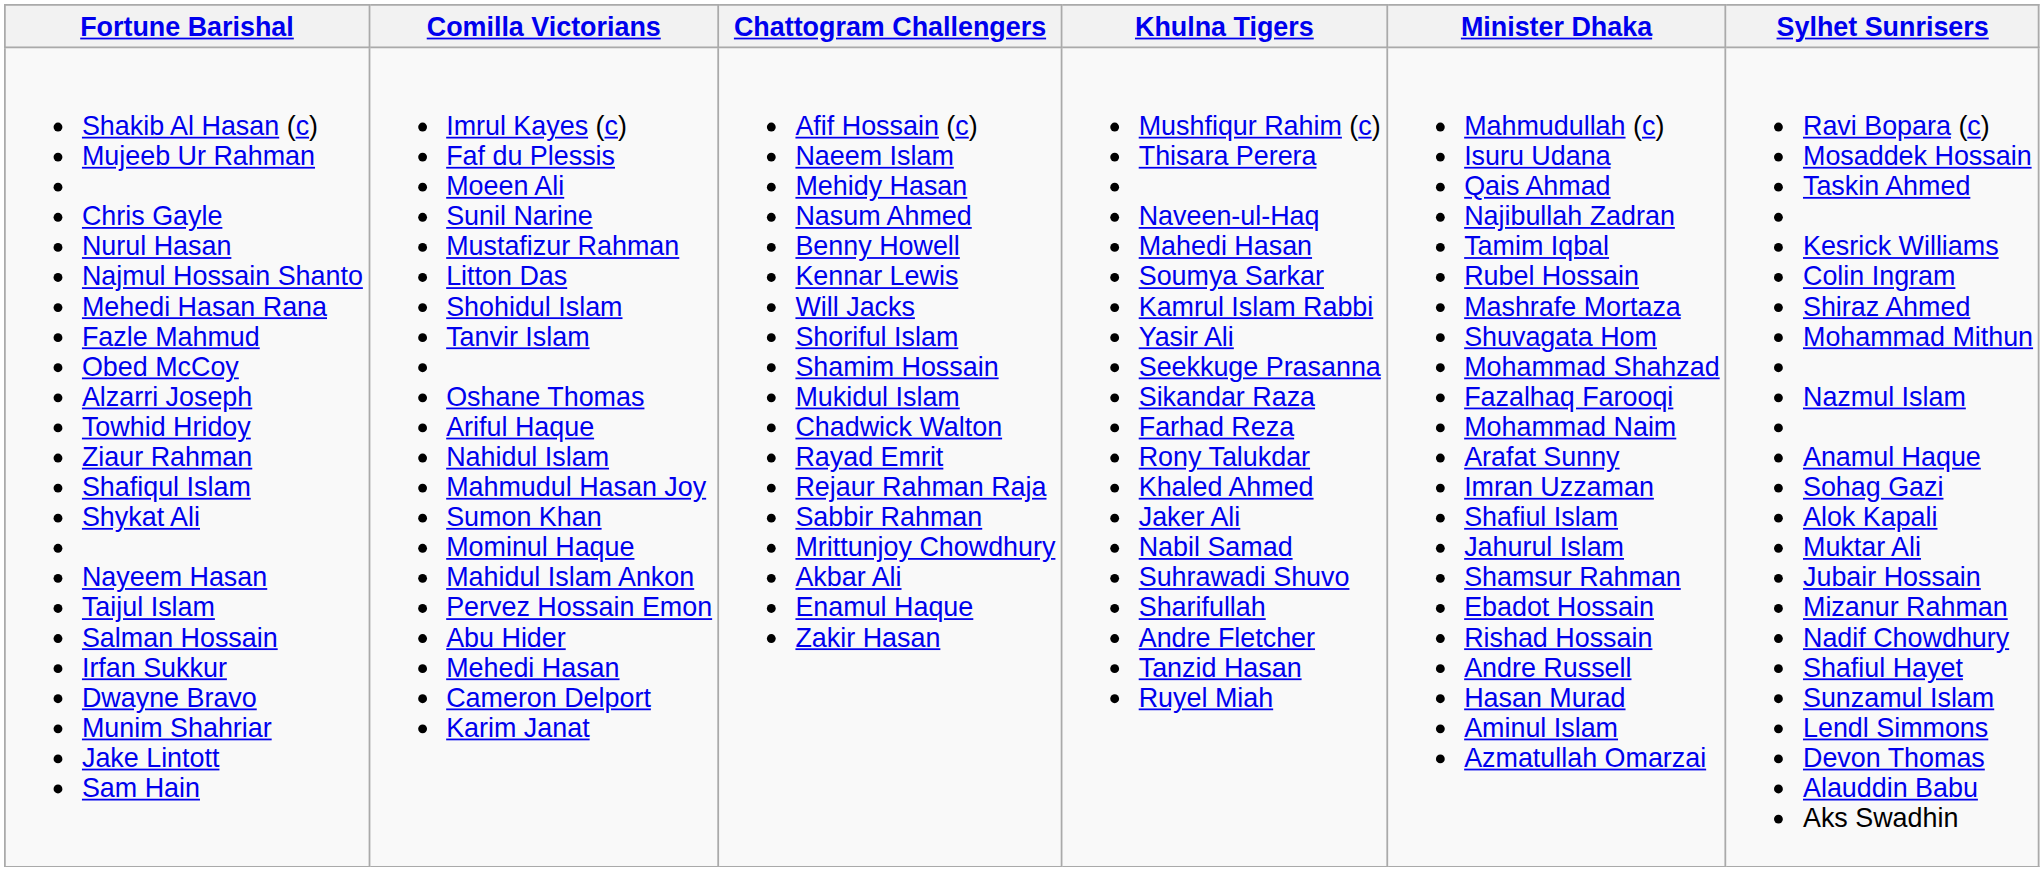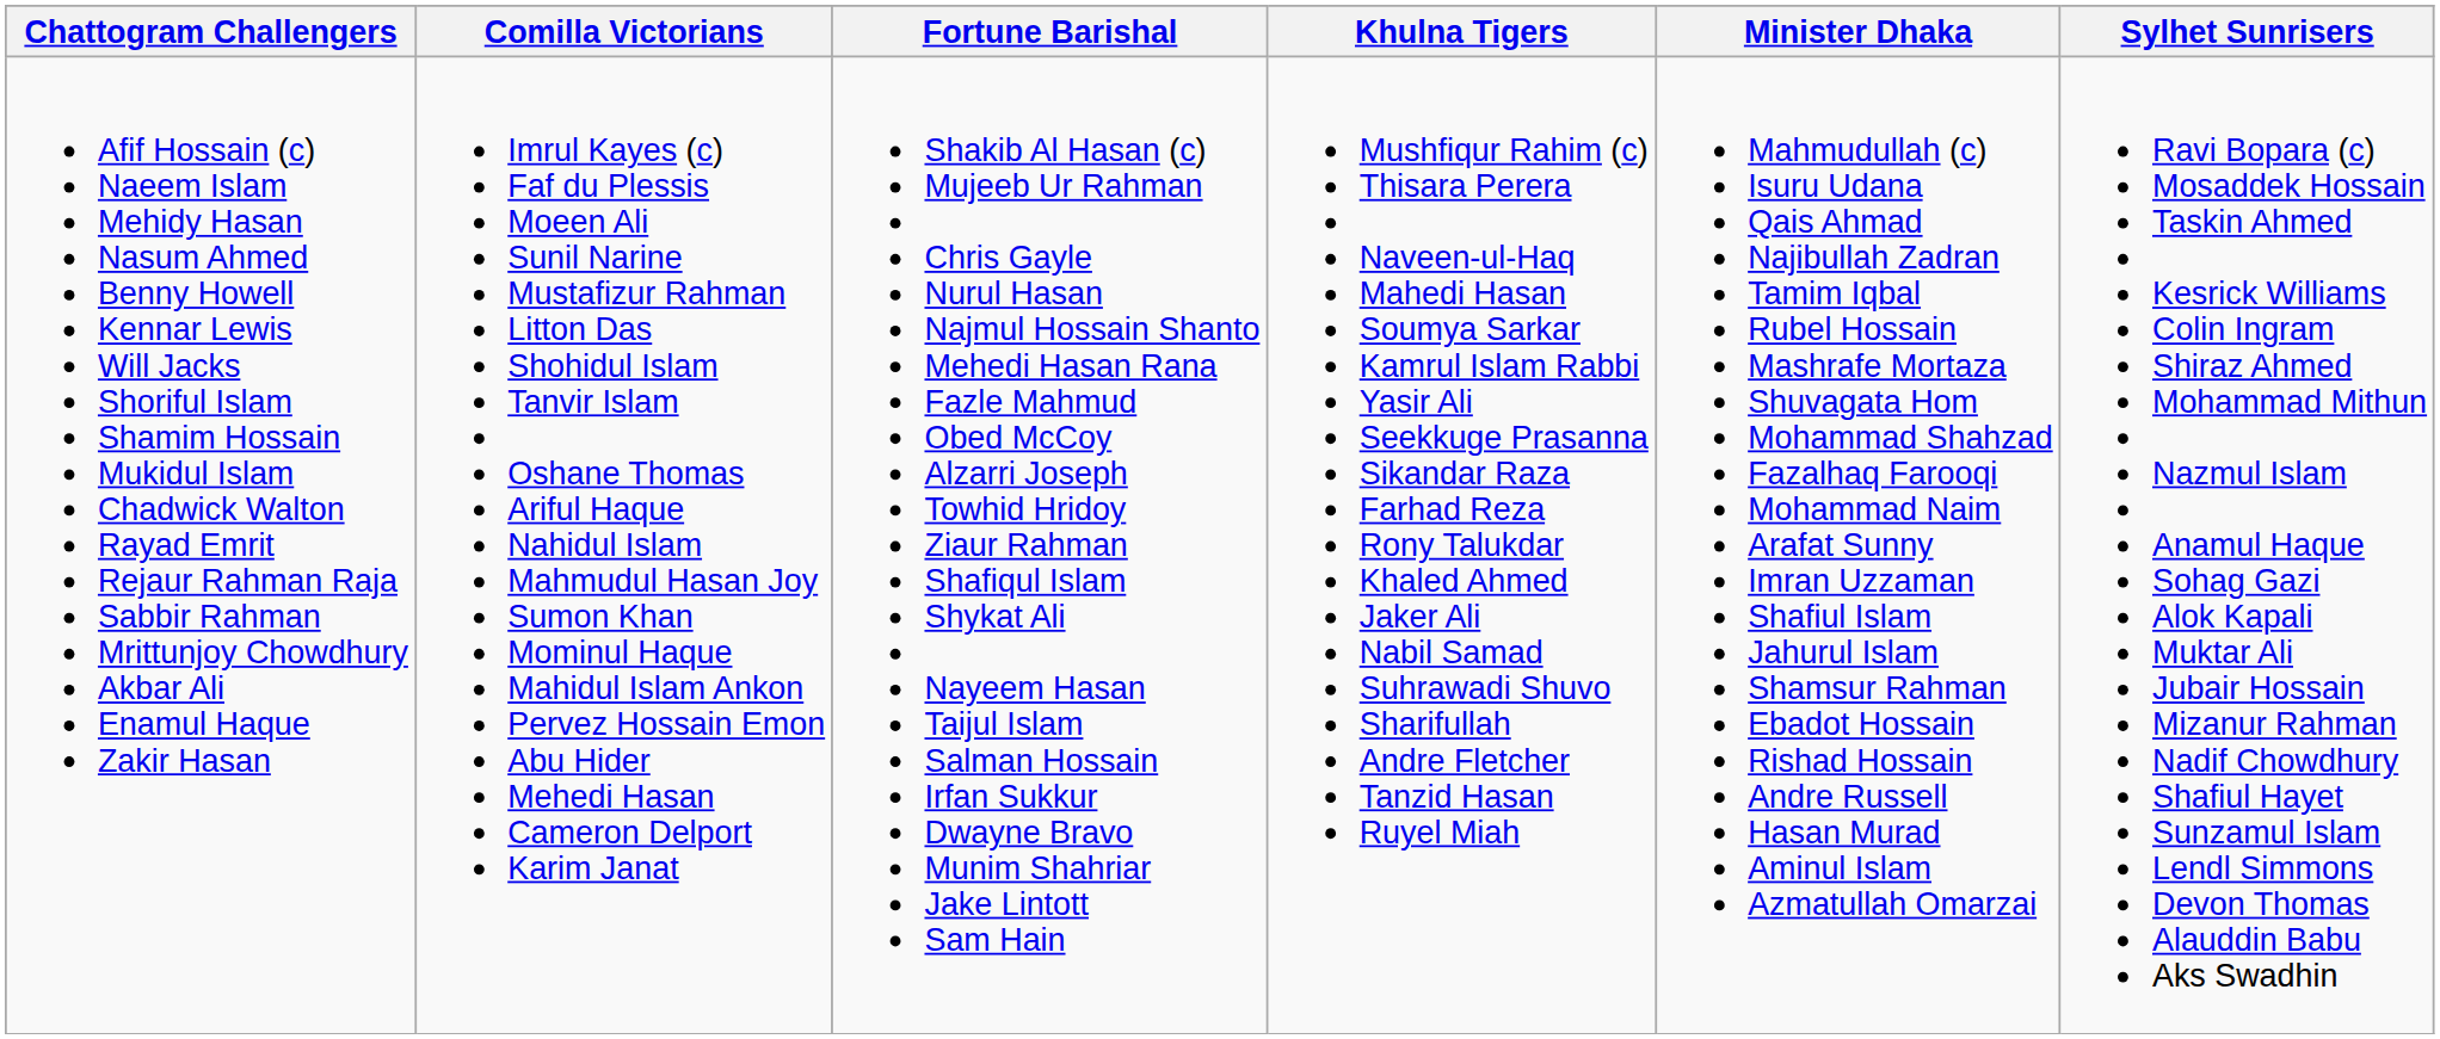columns swapped: Chattogram Challengers <-> Fortune Barishal
